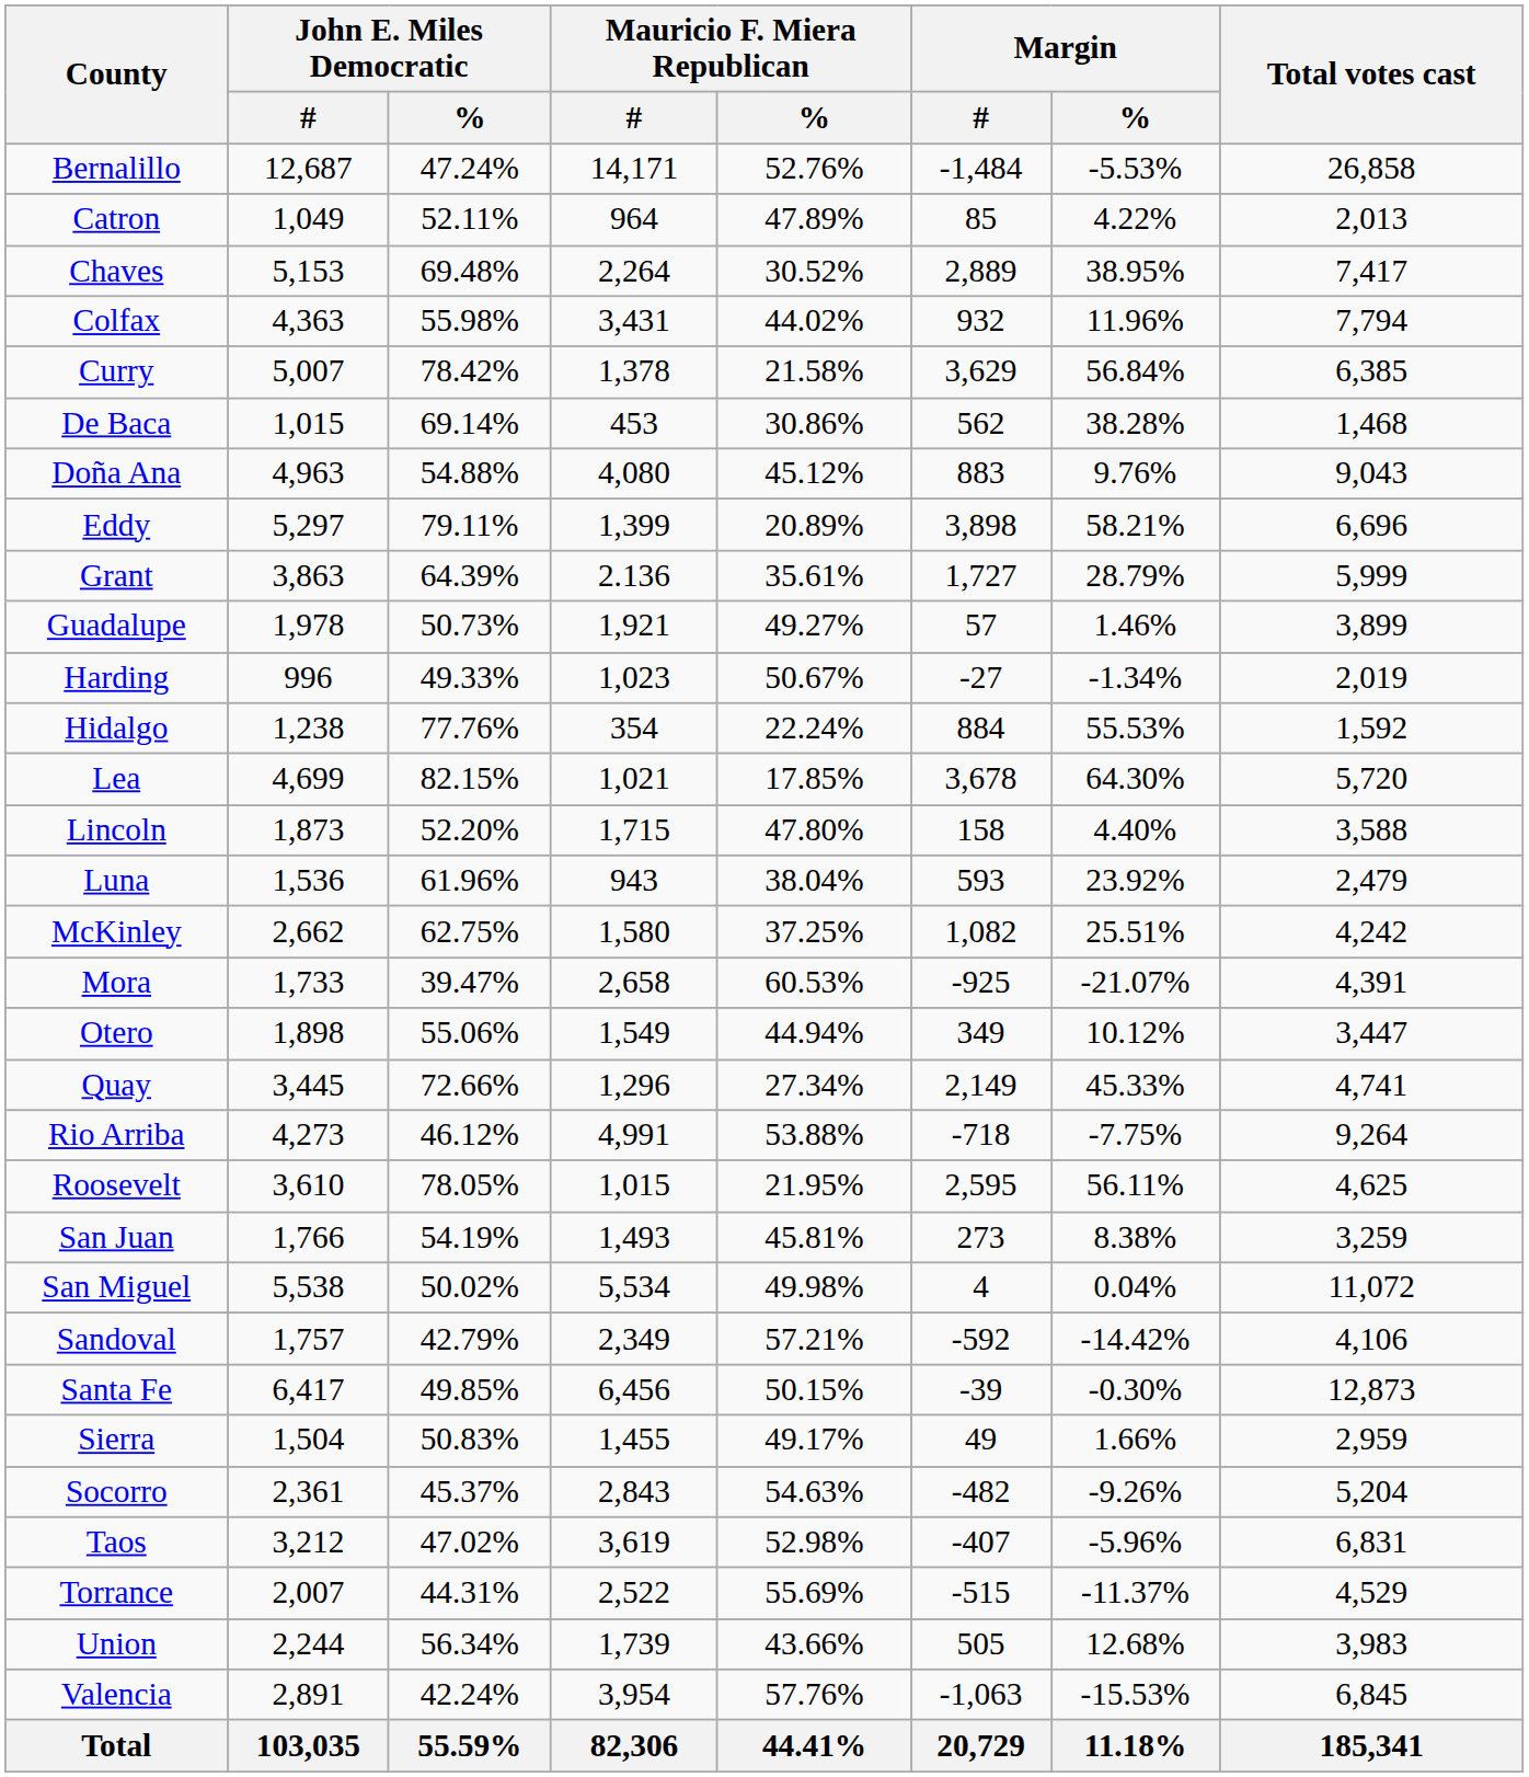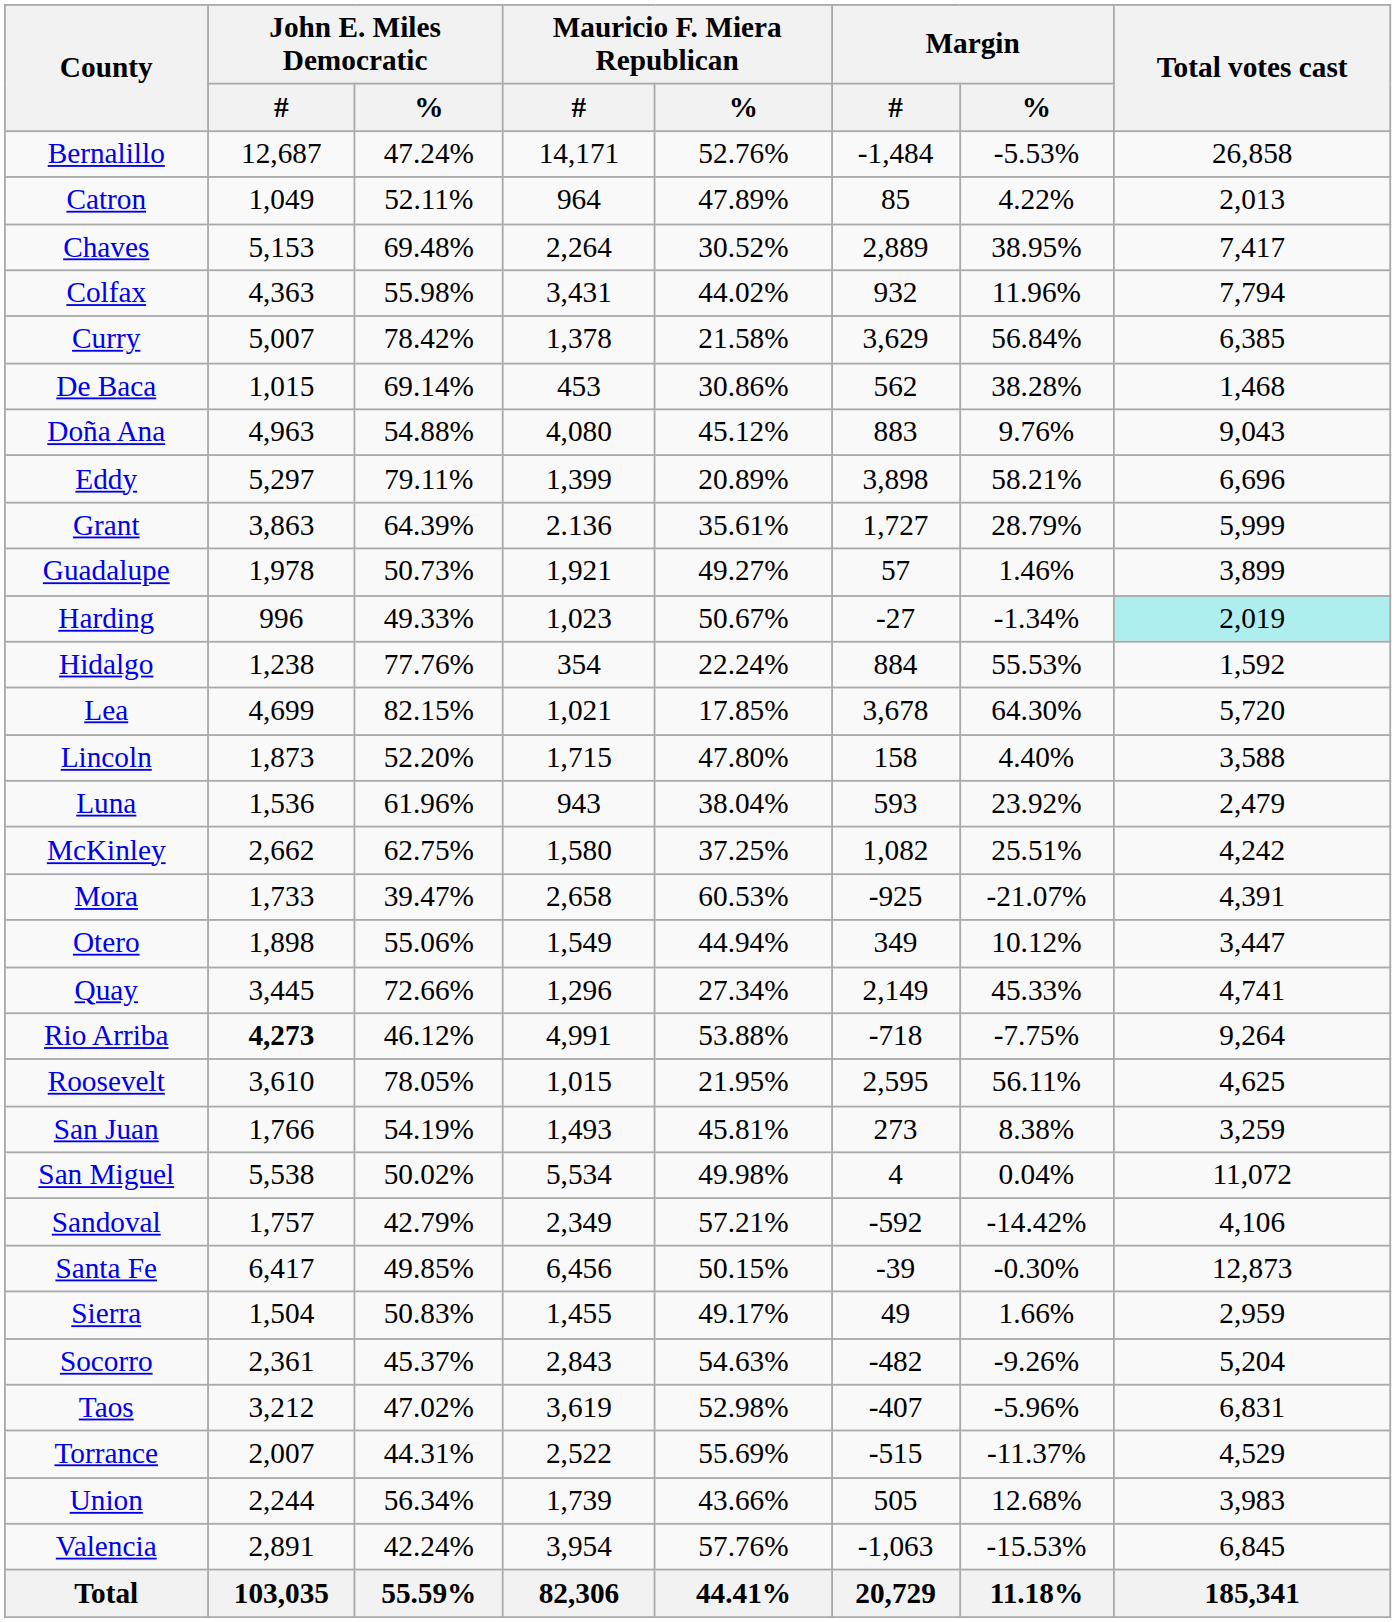Harding | Total votes cast: no background -> paleturquoise background
Rio Arriba | John E. Miles Democratic / #: normal -> bold
